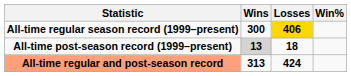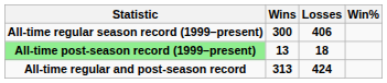row 2 | Losses: gold background -> no background
row 3 | Statistic: no background -> lightgreen background
row 3 | Wins: lightgrey background -> no background
row 4 | Statistic: lightsalmon background -> no background
